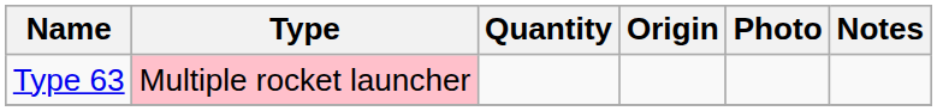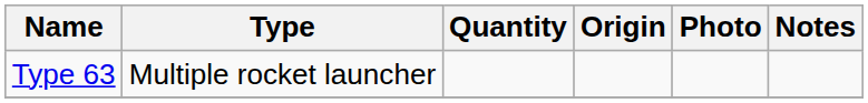Type 63 | Type: pink background -> no background
